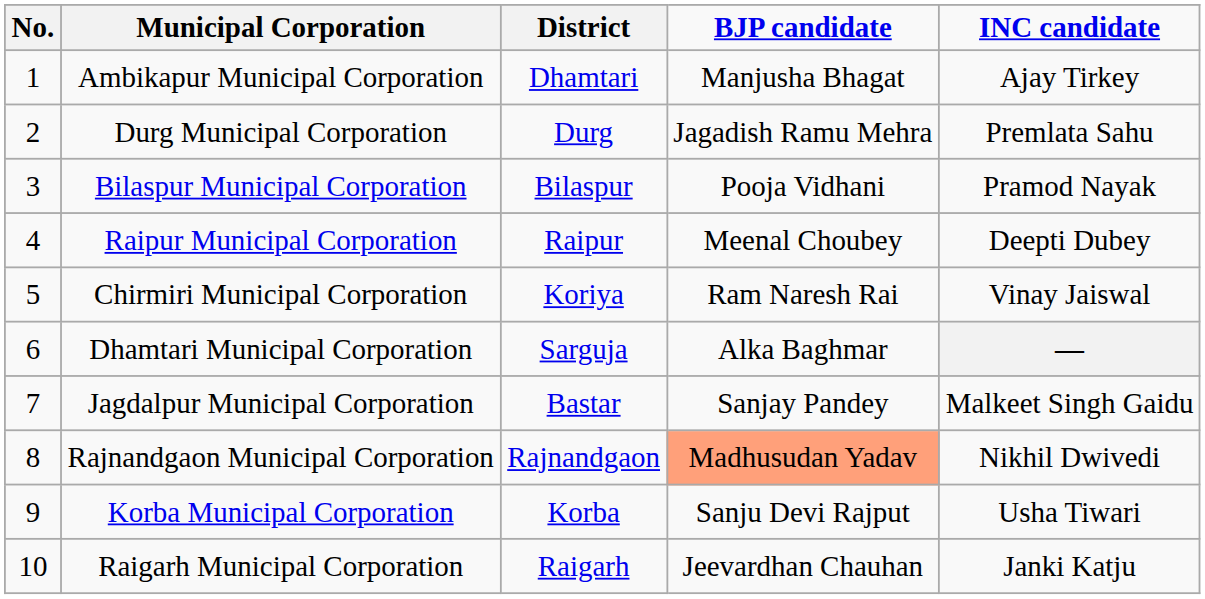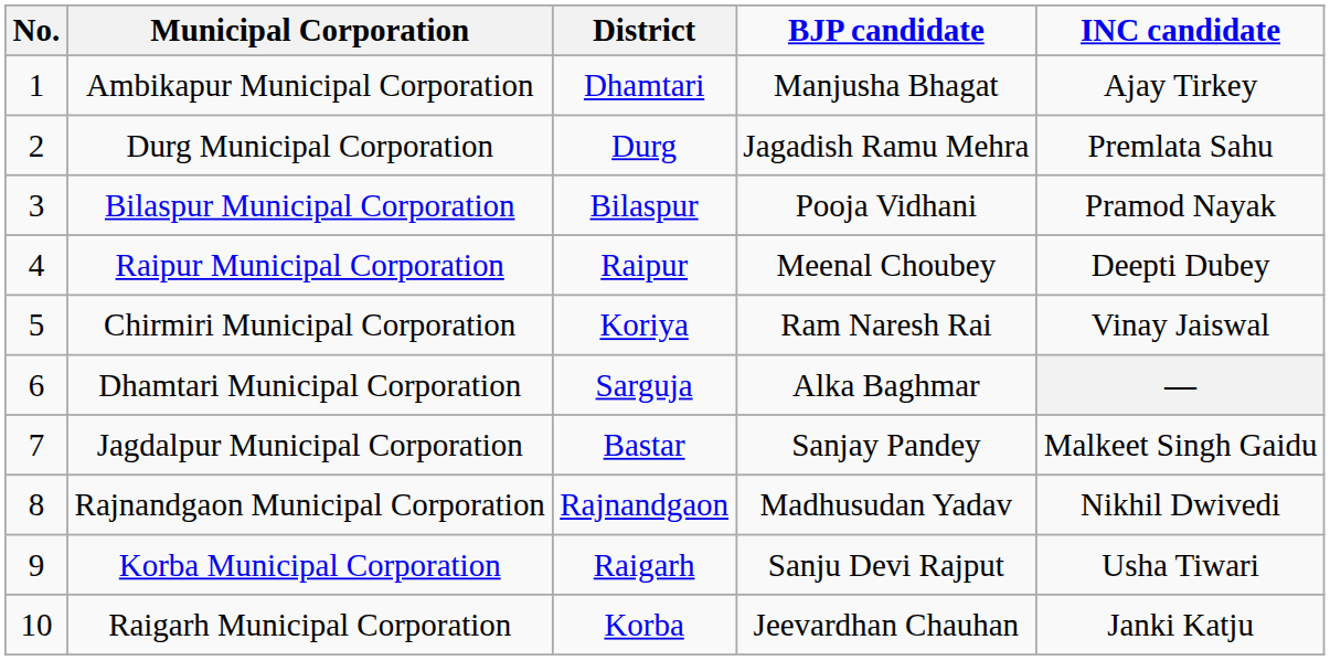Rajnandgaon Municipal Corporation | column 4: lightsalmon background -> no background
Korba Municipal Corporation | column 3: Korba -> Raigarh
Raigarh Municipal Corporation | column 3: Raigarh -> Korba
